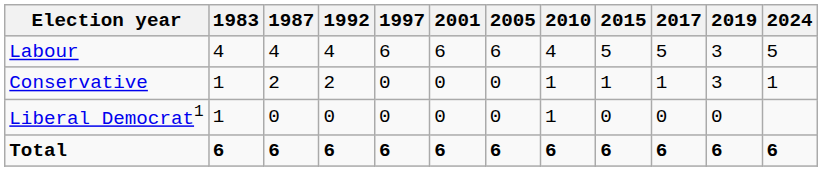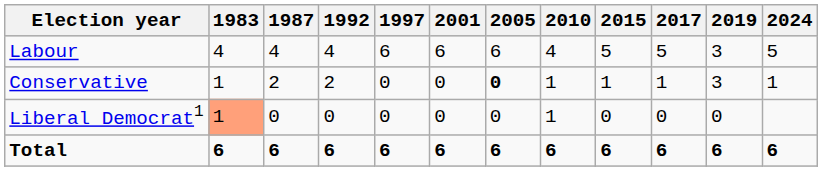Conservative | 2005: normal -> bold
Liberal Democrat1 | 1983: no background -> lightsalmon background
